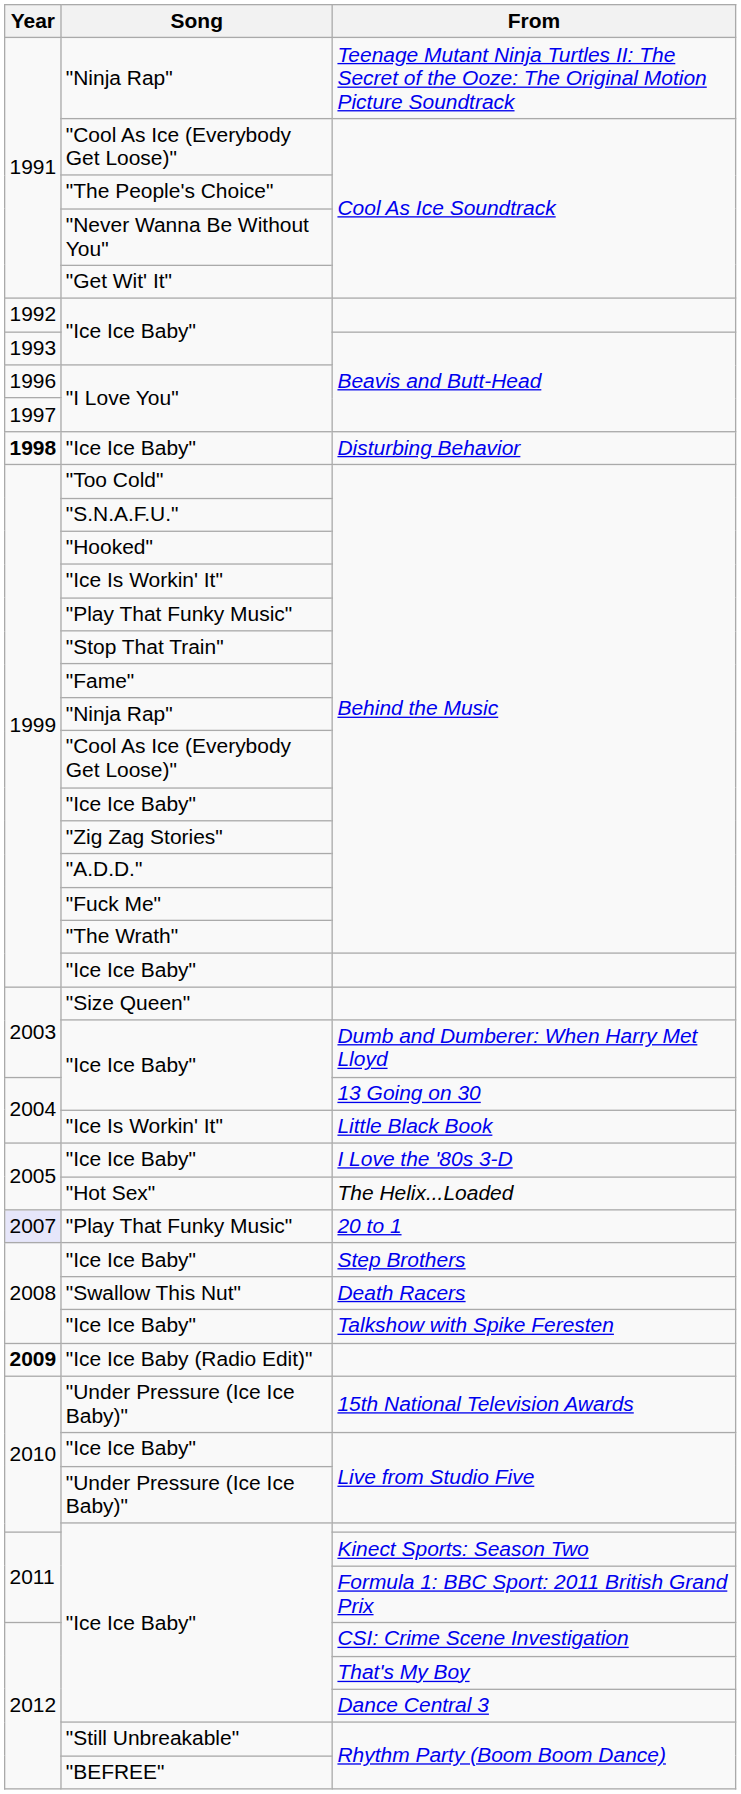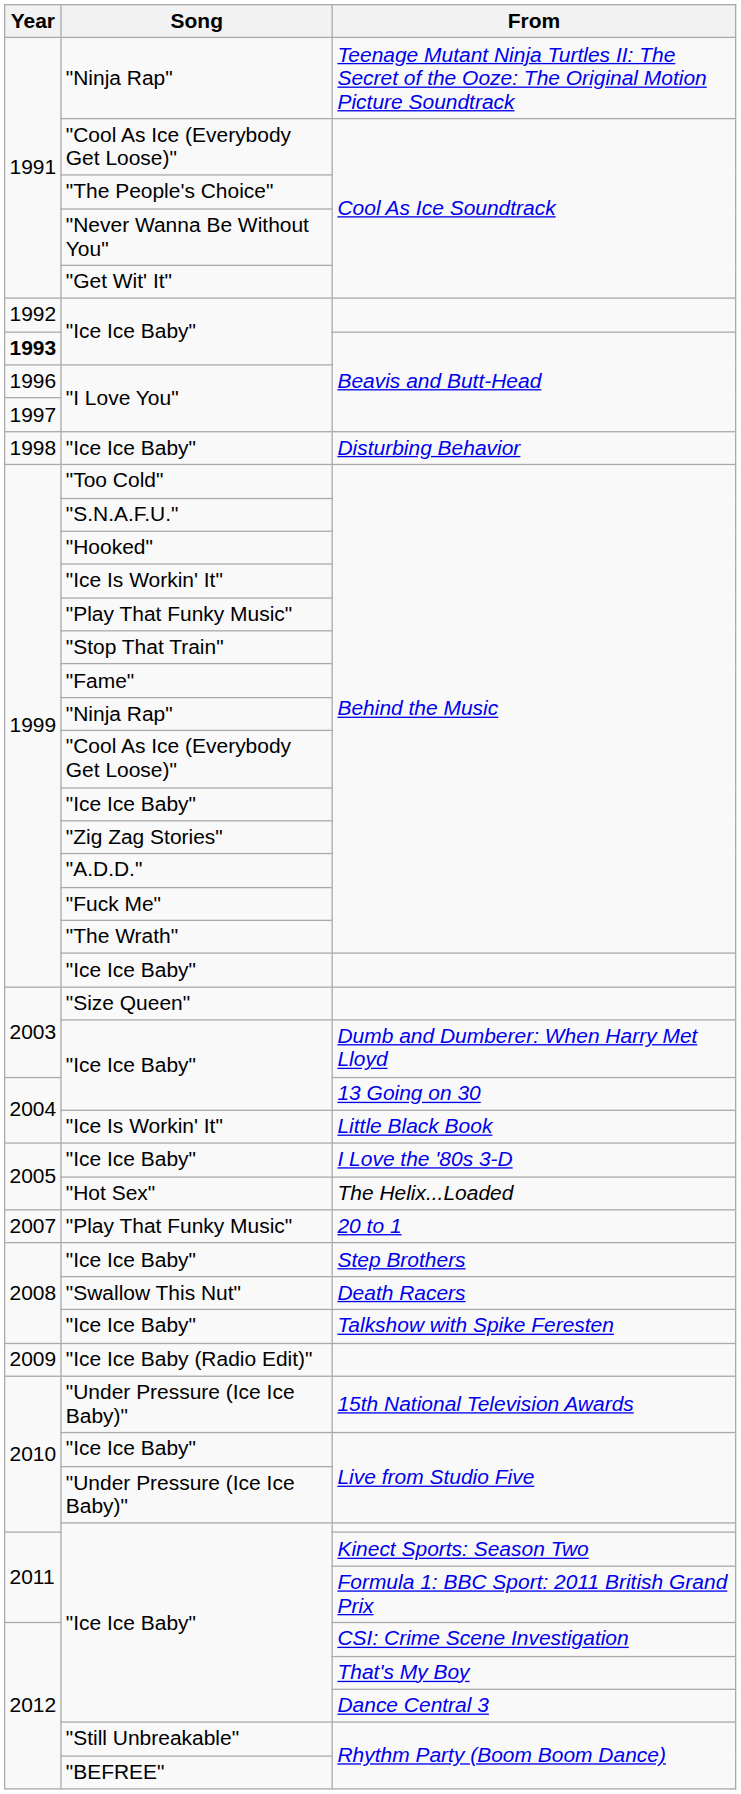"Ice Ice Baby" / Beavis and Butt-Head | Year: normal -> bold
"Ice Ice Baby" / Disturbing Behavior | Year: bold -> normal
"Play That Funky Music" / 20 to 1 | Year: lavender background -> no background
"Ice Ice Baby (Radio Edit)" | Year: bold -> normal
